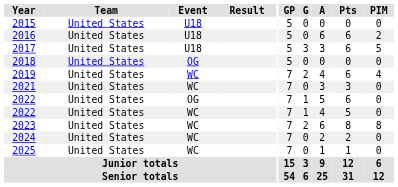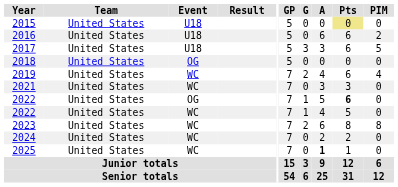2015 | Pts: no background -> khaki background
2022 / OG | Pts: normal -> bold
2025 | A: normal -> bold
